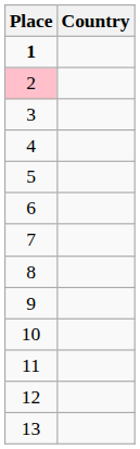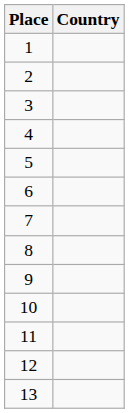1 | Place: bold -> normal
2 | Place: pink background -> no background
